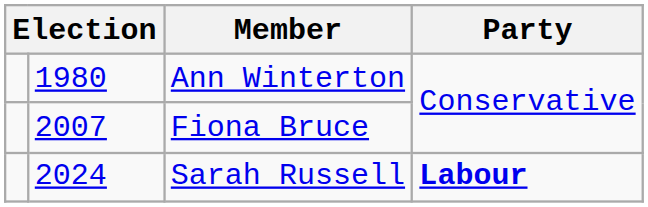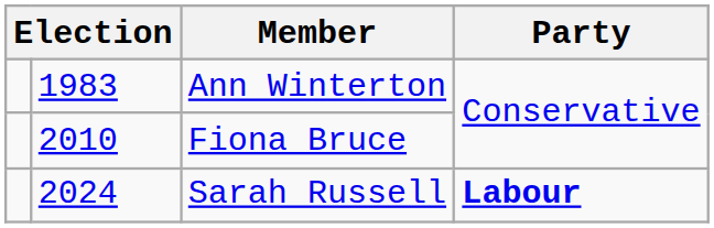Ann Winterton | column 2: 1980 -> 1983
Fiona Bruce | column 2: 2007 -> 2010
